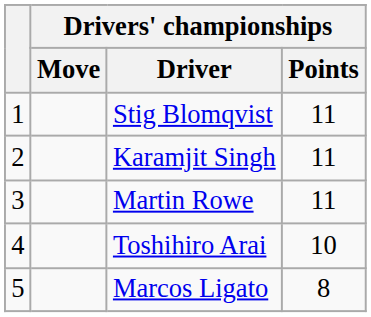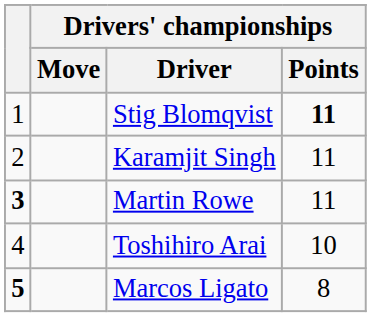Stig Blomqvist | Drivers' championships / Points: normal -> bold
Martin Rowe | column 1: normal -> bold
Marcos Ligato | column 1: normal -> bold
